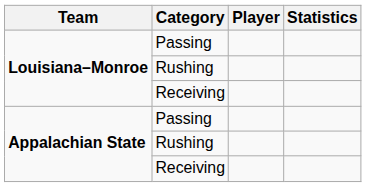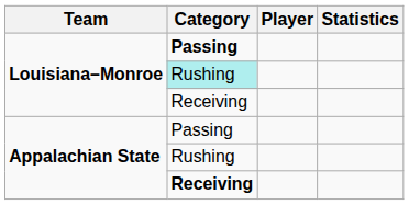Louisiana–Monroe / Passing | Category: normal -> bold
Louisiana–Monroe / Rushing | Category: no background -> paleturquoise background
Appalachian State / Receiving | Category: normal -> bold
